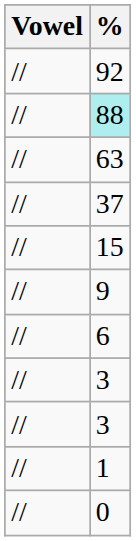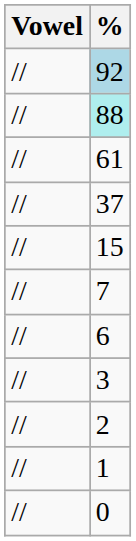row 2 | %: no background -> lightblue background
row 4 | %: 63 -> 61
row 7 | %: 9 -> 7
row 10 | %: 3 -> 2
